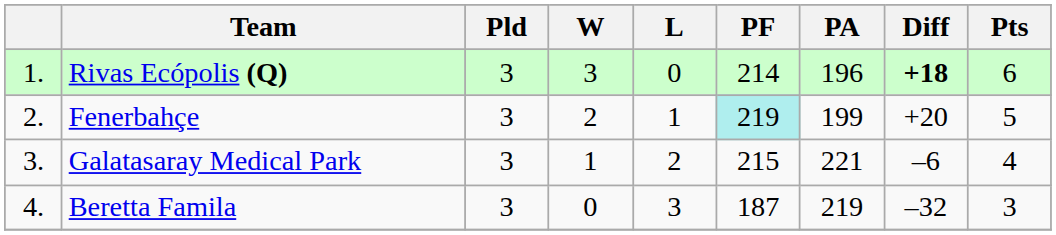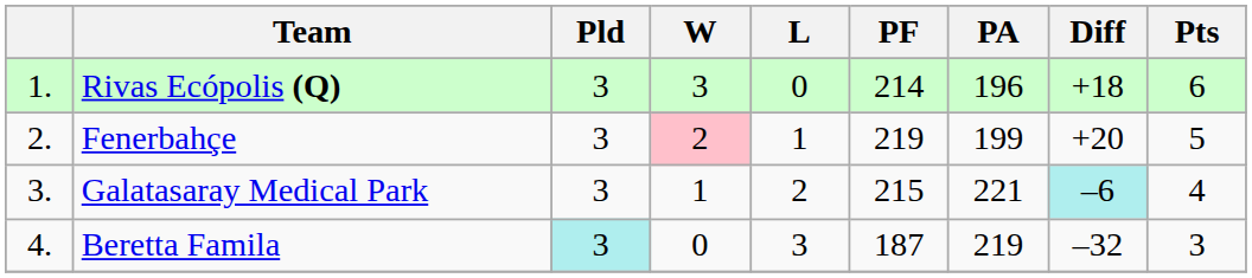Rivas Ecópolis (Q) | Diff: bold -> normal
Fenerbahçe | W: no background -> pink background
Fenerbahçe | PF: paleturquoise background -> no background
Galatasaray Medical Park | Diff: no background -> paleturquoise background
Beretta Famila | Pld: no background -> paleturquoise background
